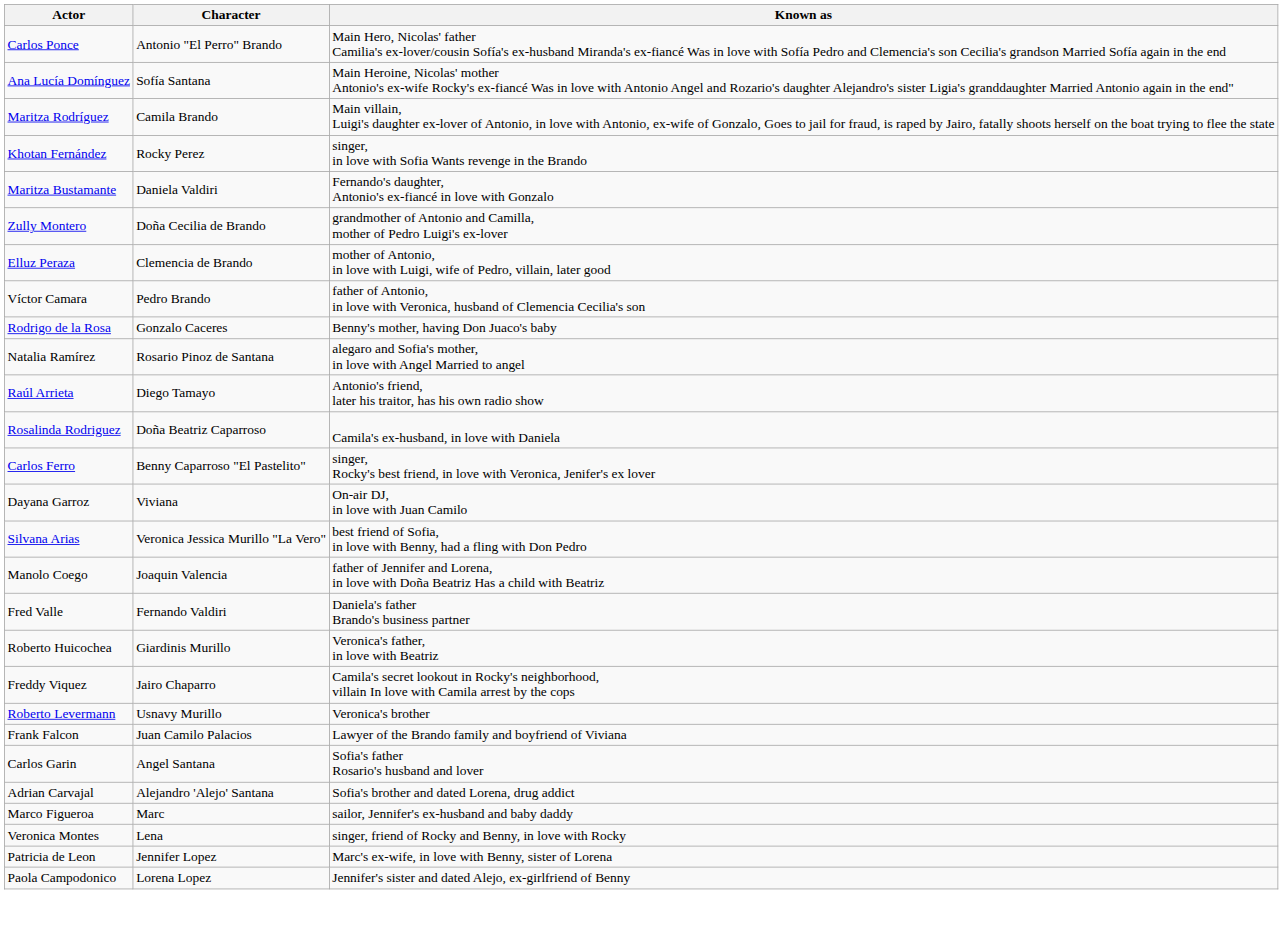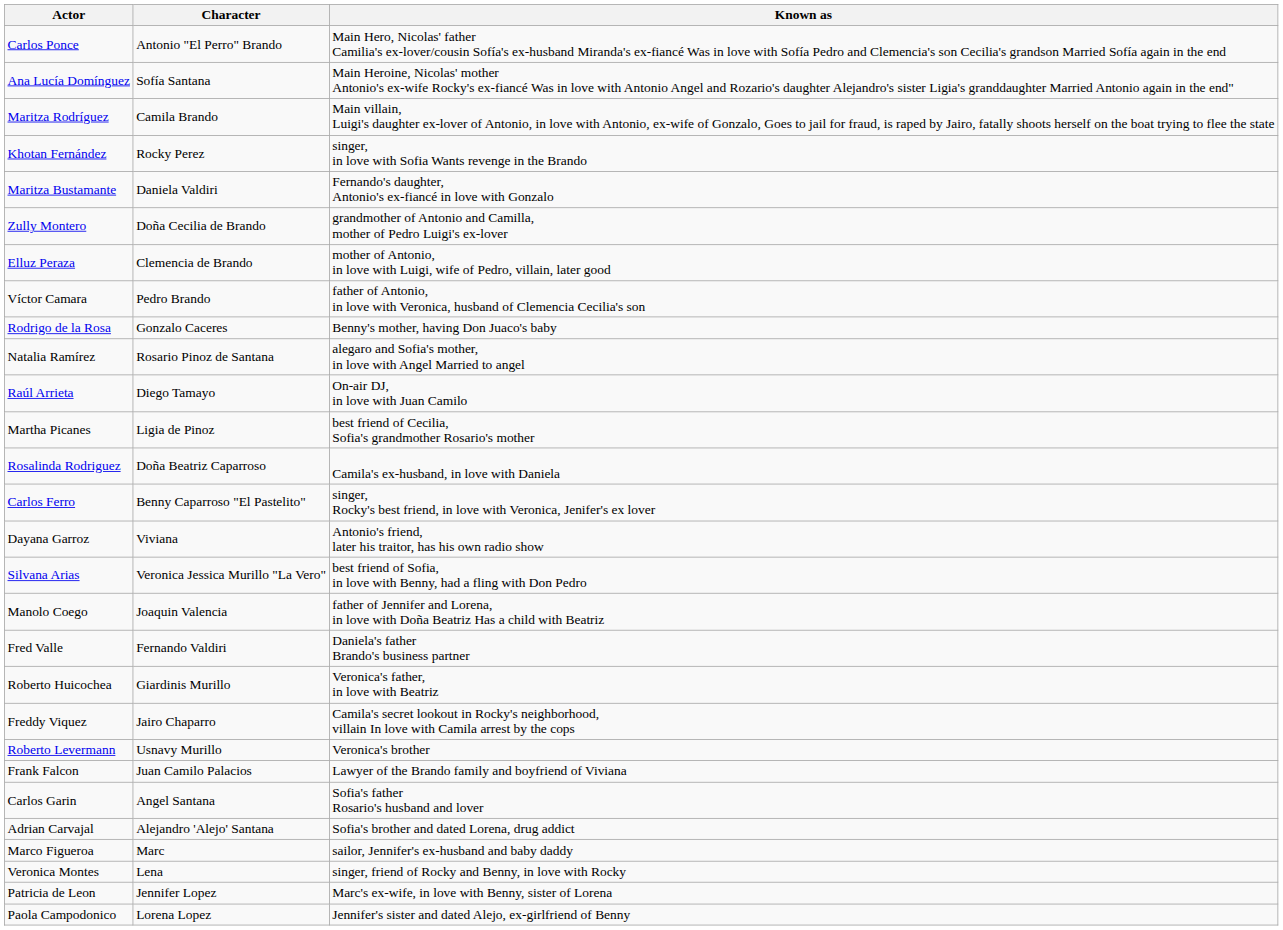Raúl Arrieta | Known as: Antonio's friend, later his traitor, has his own radio show -> On-air DJ, in love with Juan Camilo
+ row: Martha Picanes | Ligia de Pinoz | best friend of Cecilia, Sofia's grandmother Rosario's mother
Dayana Garroz | Known as: On-air DJ, in love with Juan Camilo -> Antonio's friend, later his traitor, has his own radio show
